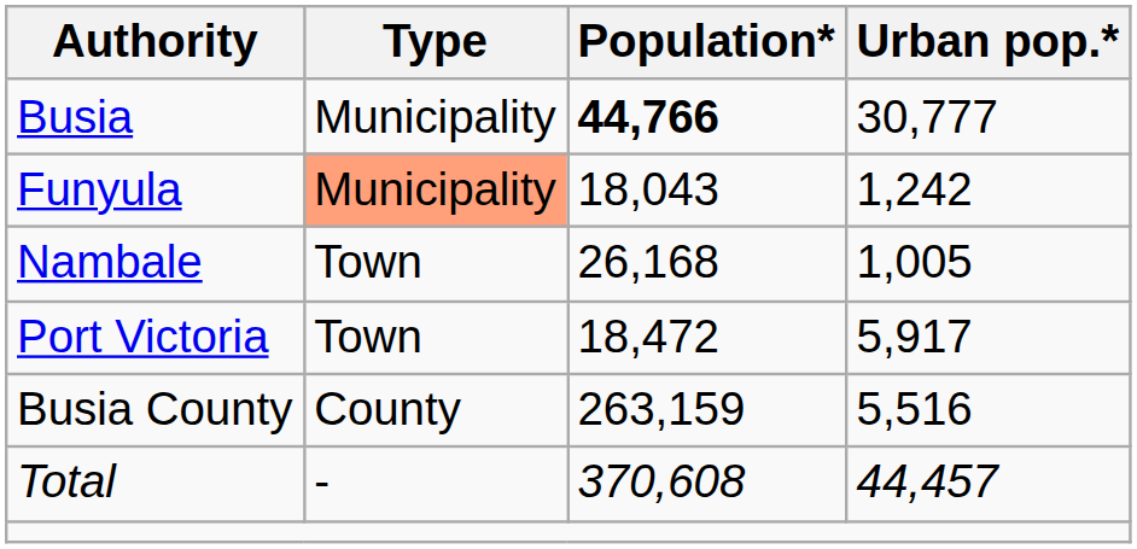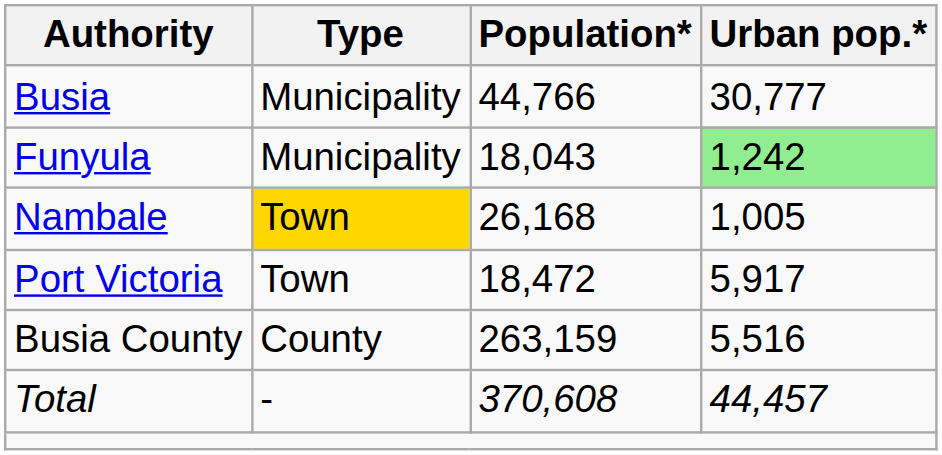Busia | Population*: bold -> normal
Funyula | Type: lightsalmon background -> no background
Funyula | Urban pop.*: no background -> lightgreen background
Nambale | Type: no background -> gold background
